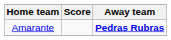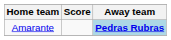Amarante | Away team: no background -> lightblue background
